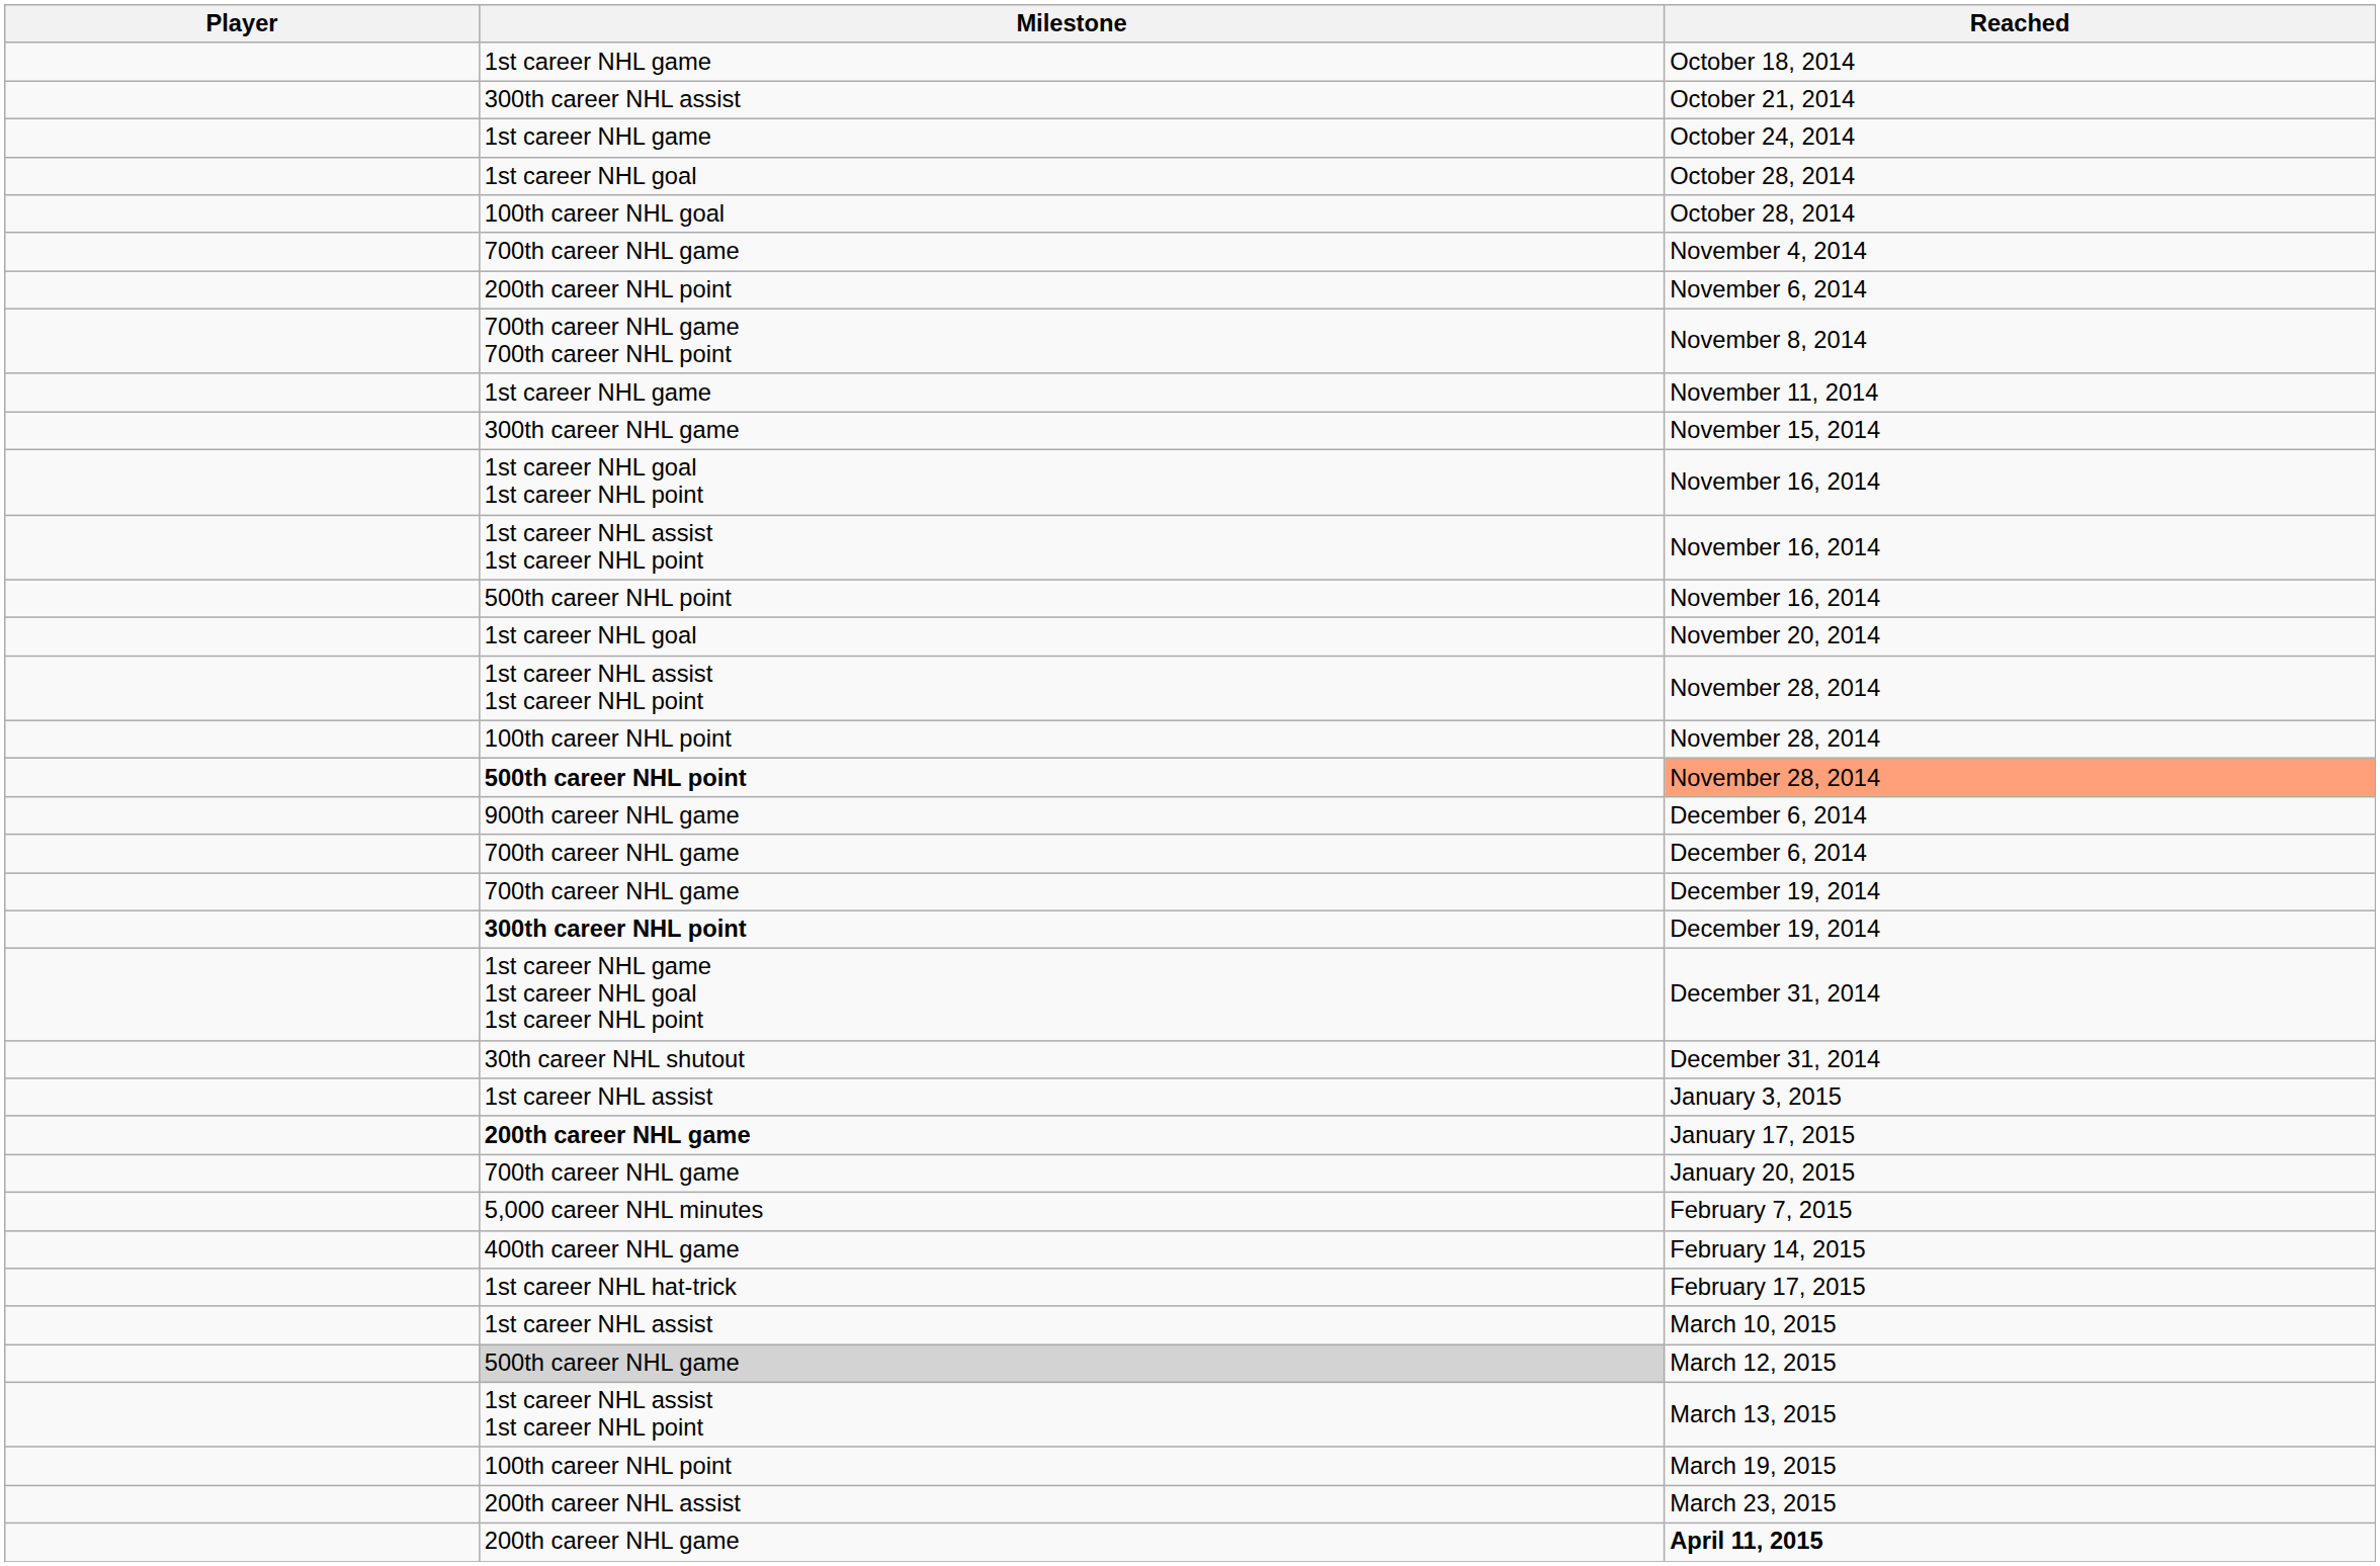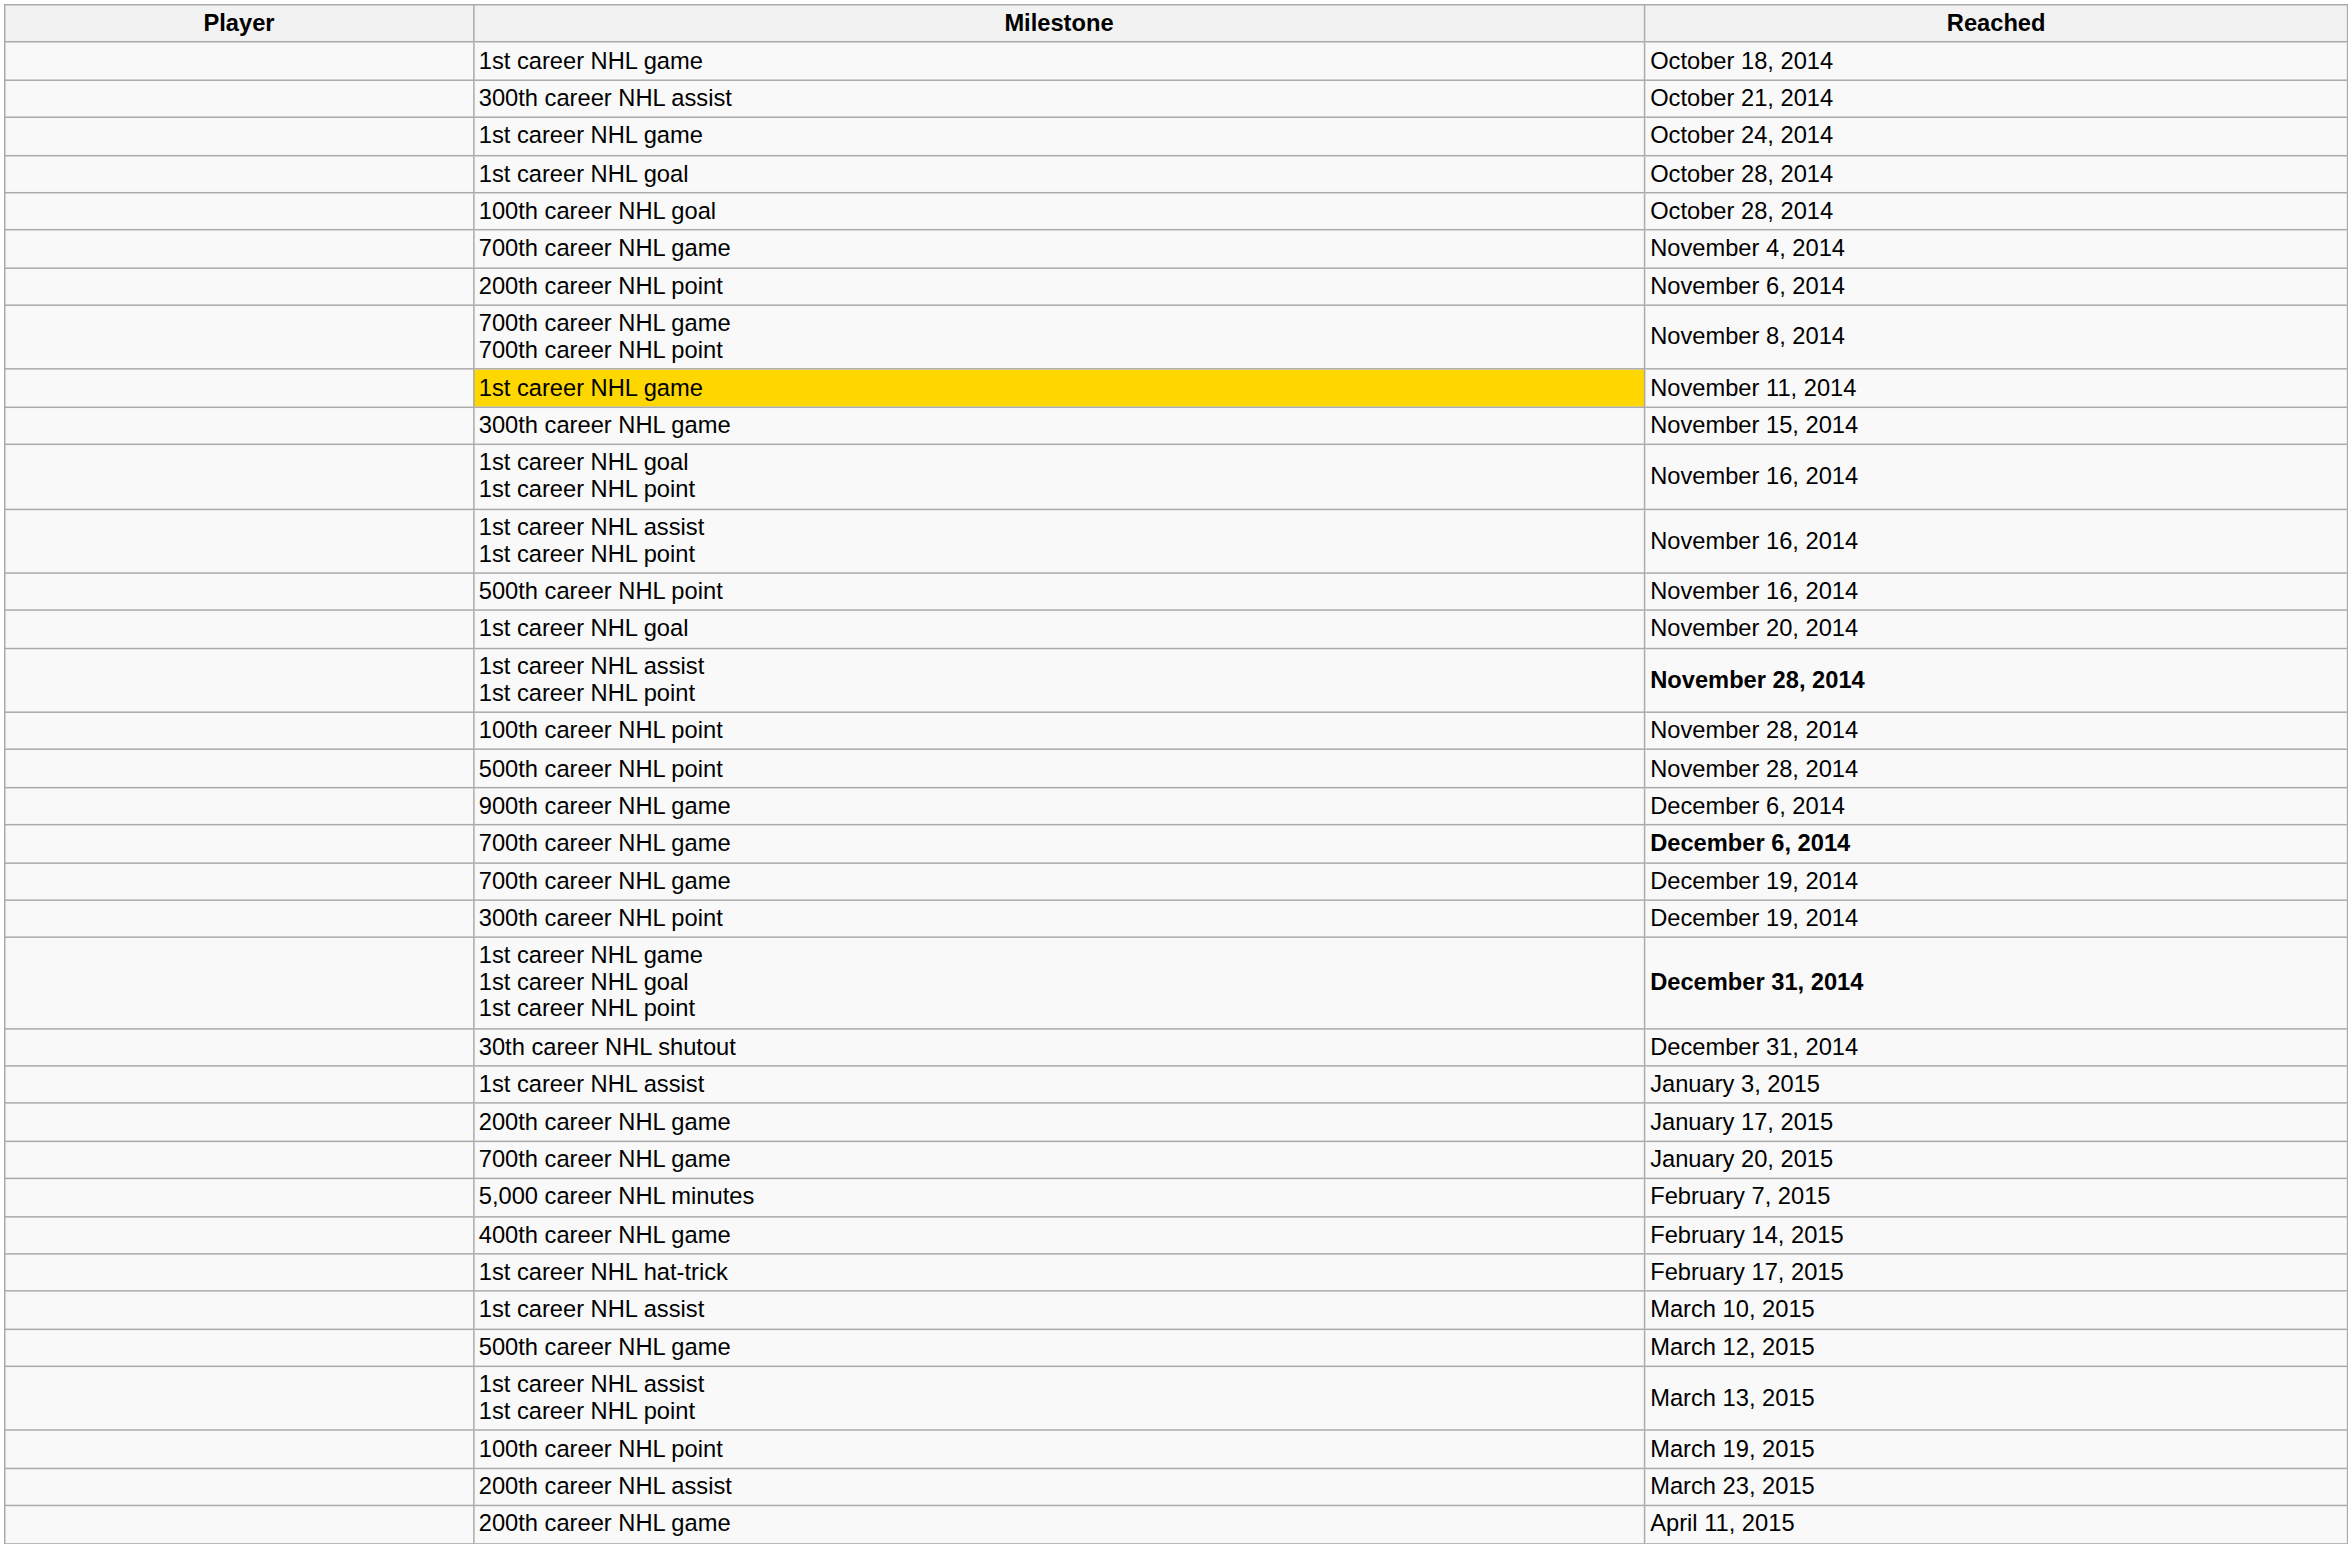row 10 | Milestone: no background -> gold background
row 16 | Reached: normal -> bold
row 18 | Milestone: bold -> normal
row 18 | Reached: lightsalmon background -> no background
row 20 | Reached: normal -> bold
row 22 | Milestone: bold -> normal
row 23 | Reached: normal -> bold
row 26 | Milestone: bold -> normal
row 32 | Milestone: lightgrey background -> no background
row 36 | Reached: bold -> normal
